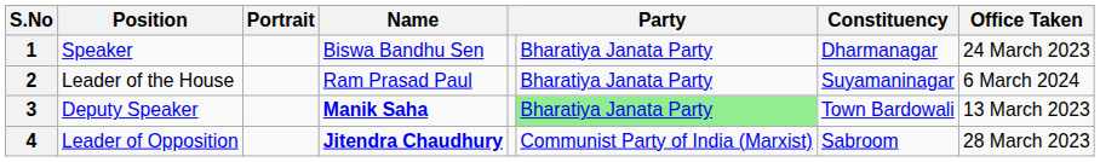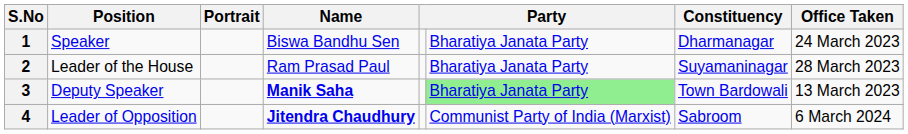2 | Office Taken: 6 March 2024 -> 28 March 2023
4 | Office Taken: 28 March 2023 -> 6 March 2024
